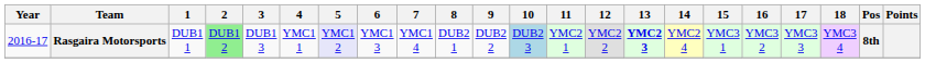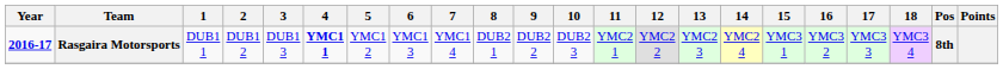Rasgaira Motorsports | Year: normal -> bold
Rasgaira Motorsports | 2: lightgreen background -> no background
Rasgaira Motorsports | 4: normal -> bold
Rasgaira Motorsports | 5: lavender background -> no background
Rasgaira Motorsports | 10: lightblue background -> no background
Rasgaira Motorsports | 13: bold -> normal
